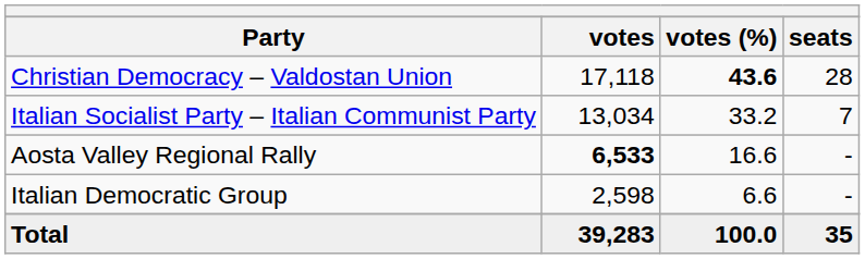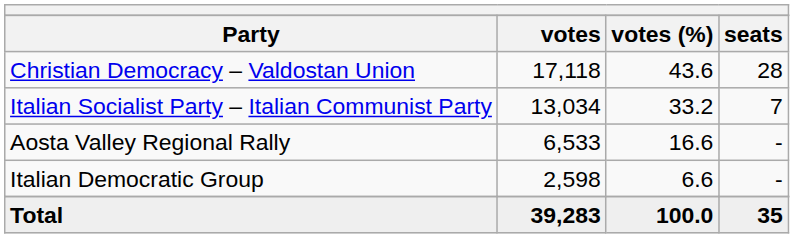Christian Democracy – Valdostan Union | votes (%): bold -> normal
Aosta Valley Regional Rally | votes: bold -> normal
